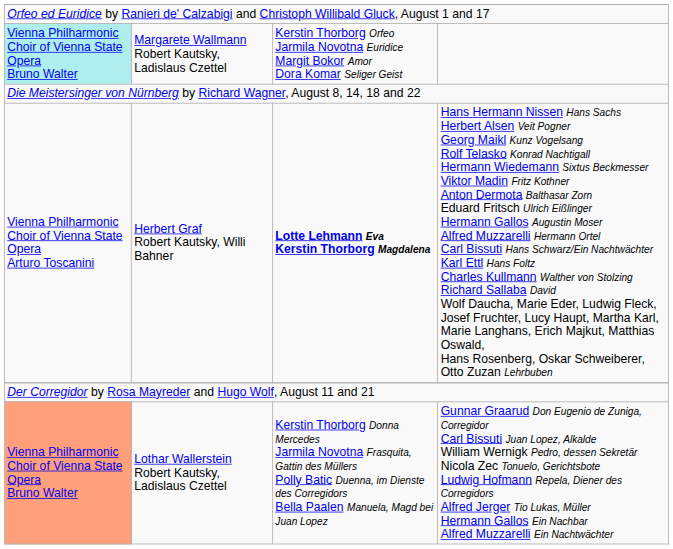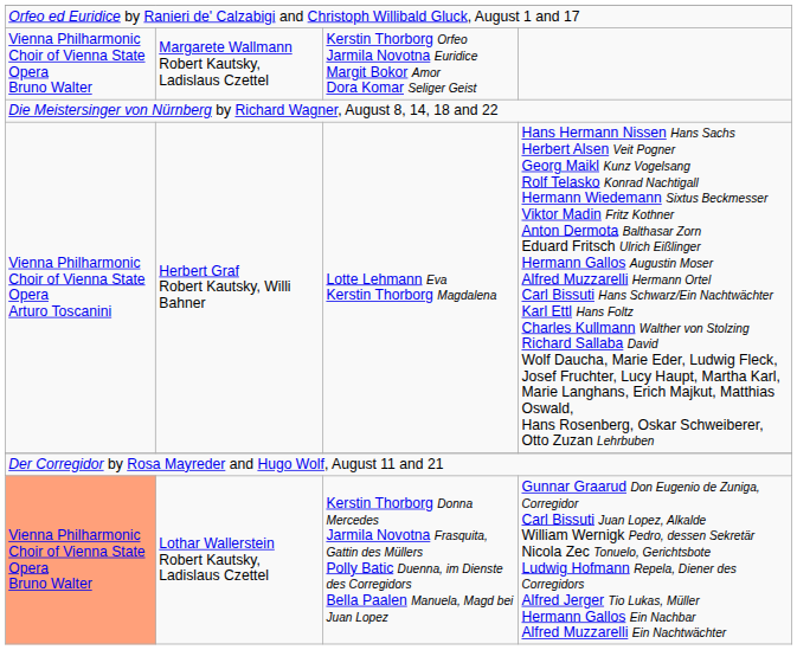Margarete Wallmann Robert Kautsky, Ladislaus Czettel | column 1: paleturquoise background -> no background
Herbert Graf Robert Kautsky, Willi Bahner | column 3: bold -> normal
